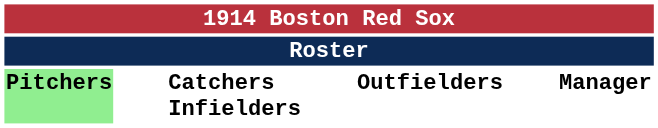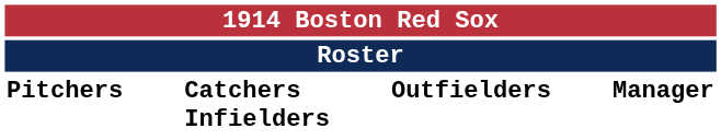Pitchers | column 1: lightgreen background -> no background
